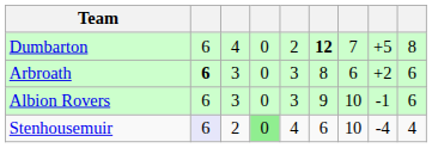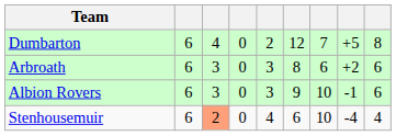Dumbarton | column 6: bold -> normal
Arbroath | column 2: bold -> normal
Stenhousemuir | column 2: lavender background -> no background
Stenhousemuir | column 3: no background -> lightsalmon background
Stenhousemuir | column 4: lightgreen background -> no background
